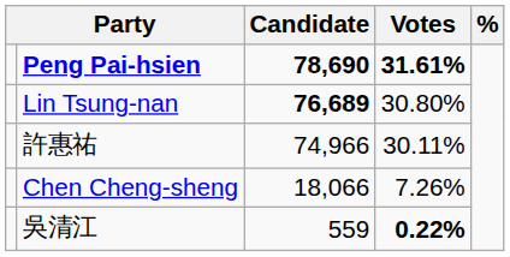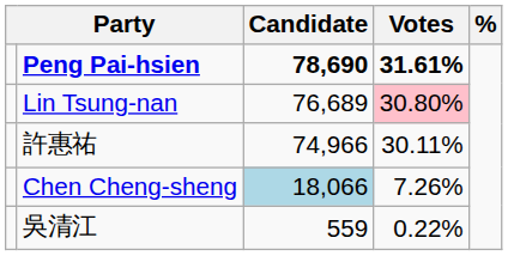Lin Tsung-nan | Candidate: bold -> normal
Lin Tsung-nan | Votes: no background -> pink background
Chen Cheng-sheng | Candidate: no background -> lightblue background
吳清江 | Votes: bold -> normal
